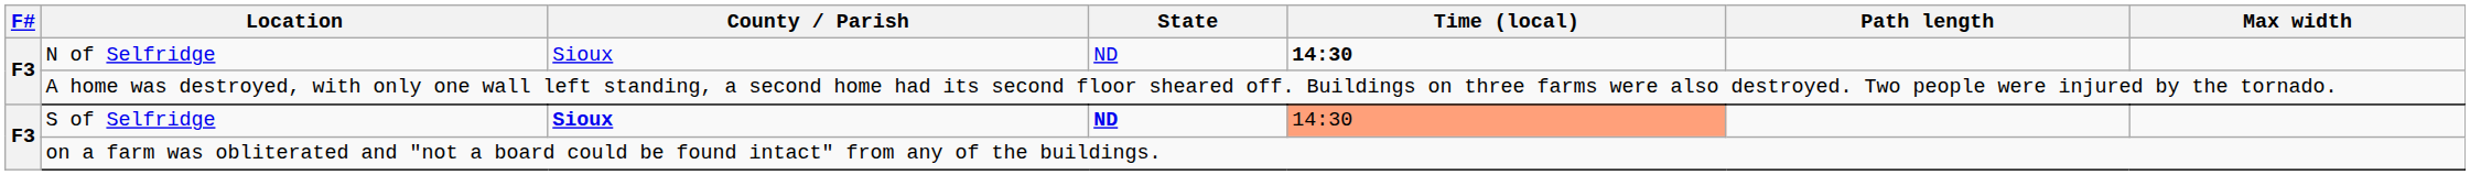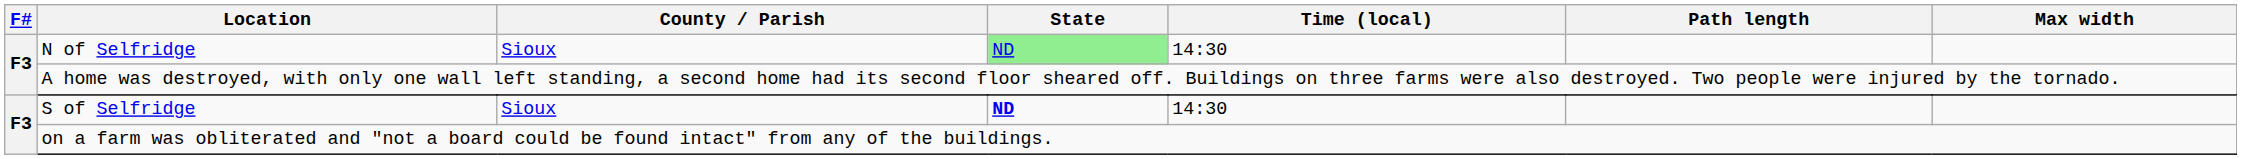N of Selfridge | State: no background -> lightgreen background
N of Selfridge | Time (local): bold -> normal
S of Selfridge | County / Parish: bold -> normal
S of Selfridge | Time (local): lightsalmon background -> no background
